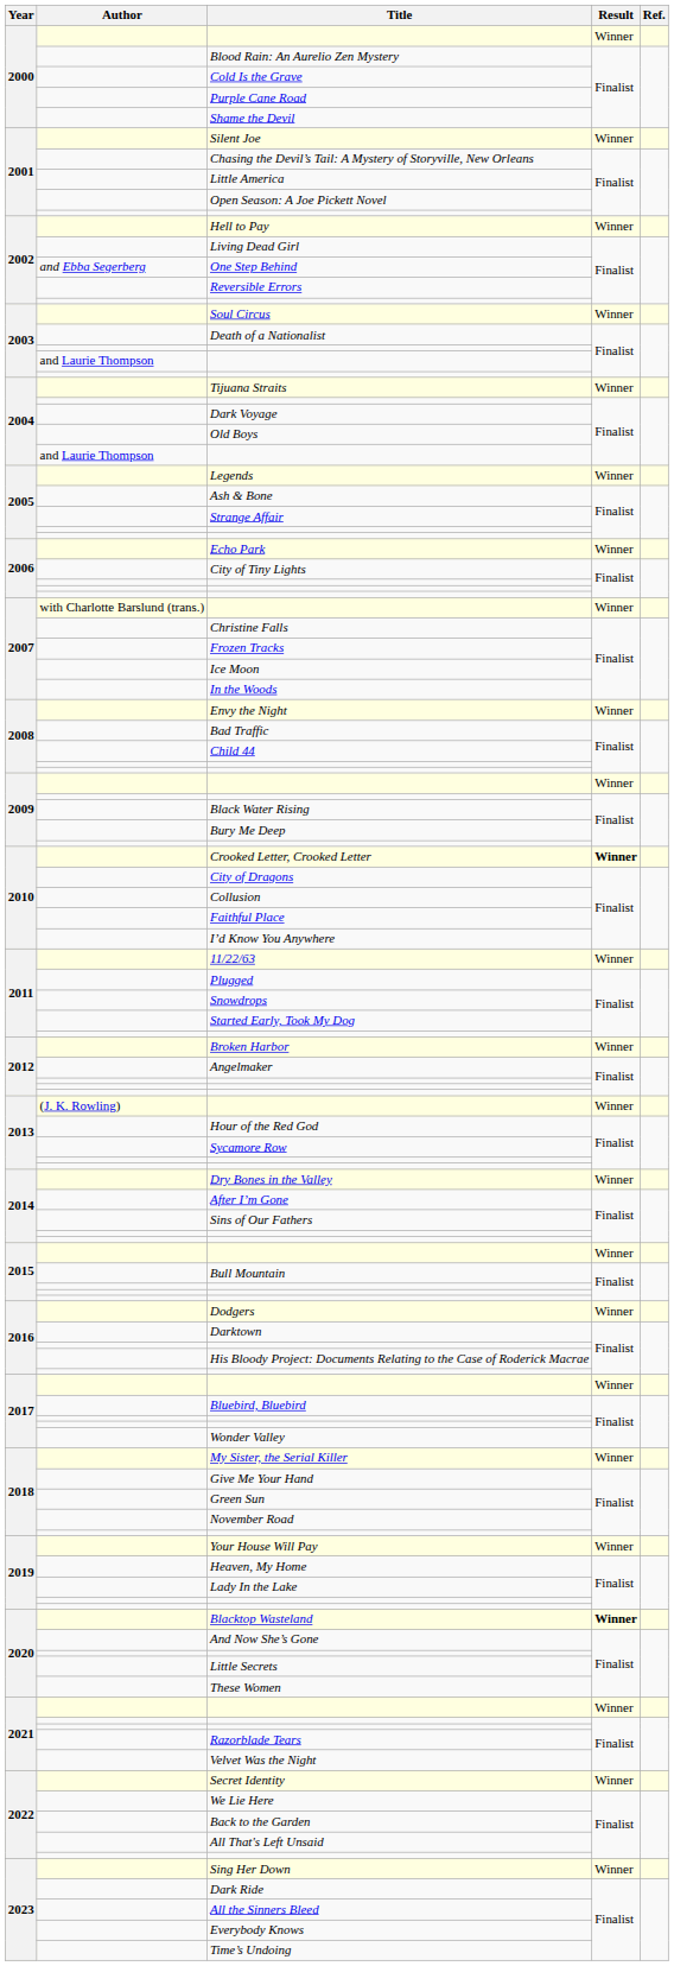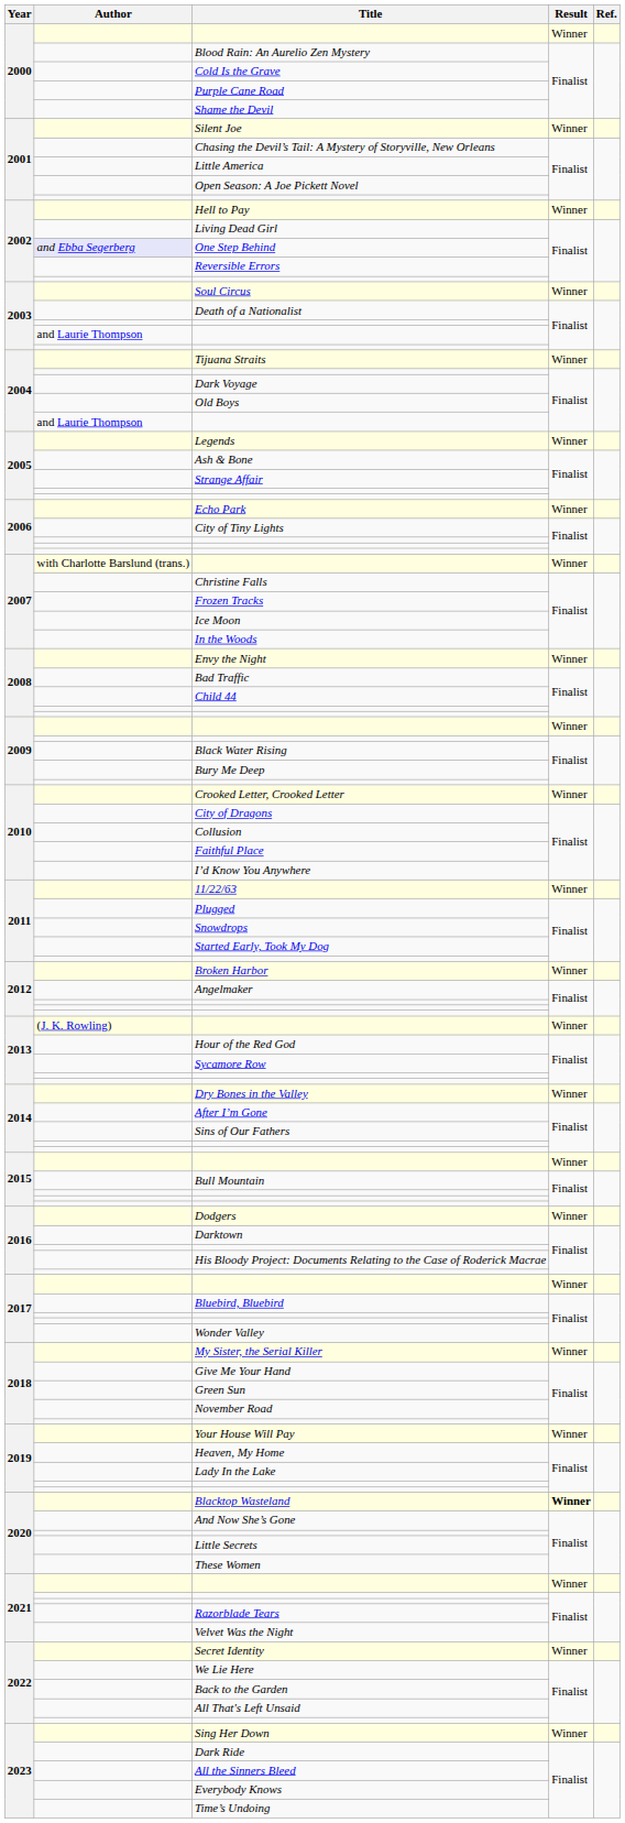One Step Behind | Author: no background -> lavender background
Crooked Letter, Crooked Letter | Result: bold -> normal
